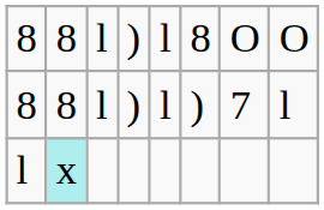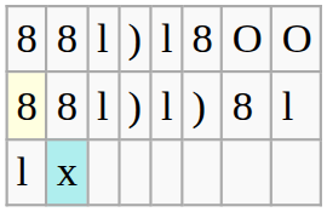row 2 | column 1: no background -> lightyellow background
row 2 | column 7: 7 -> 8
